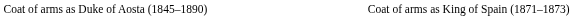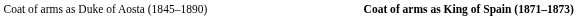Coat of arms as Duke of Aosta (1845–1890) | column 2: normal -> bold
